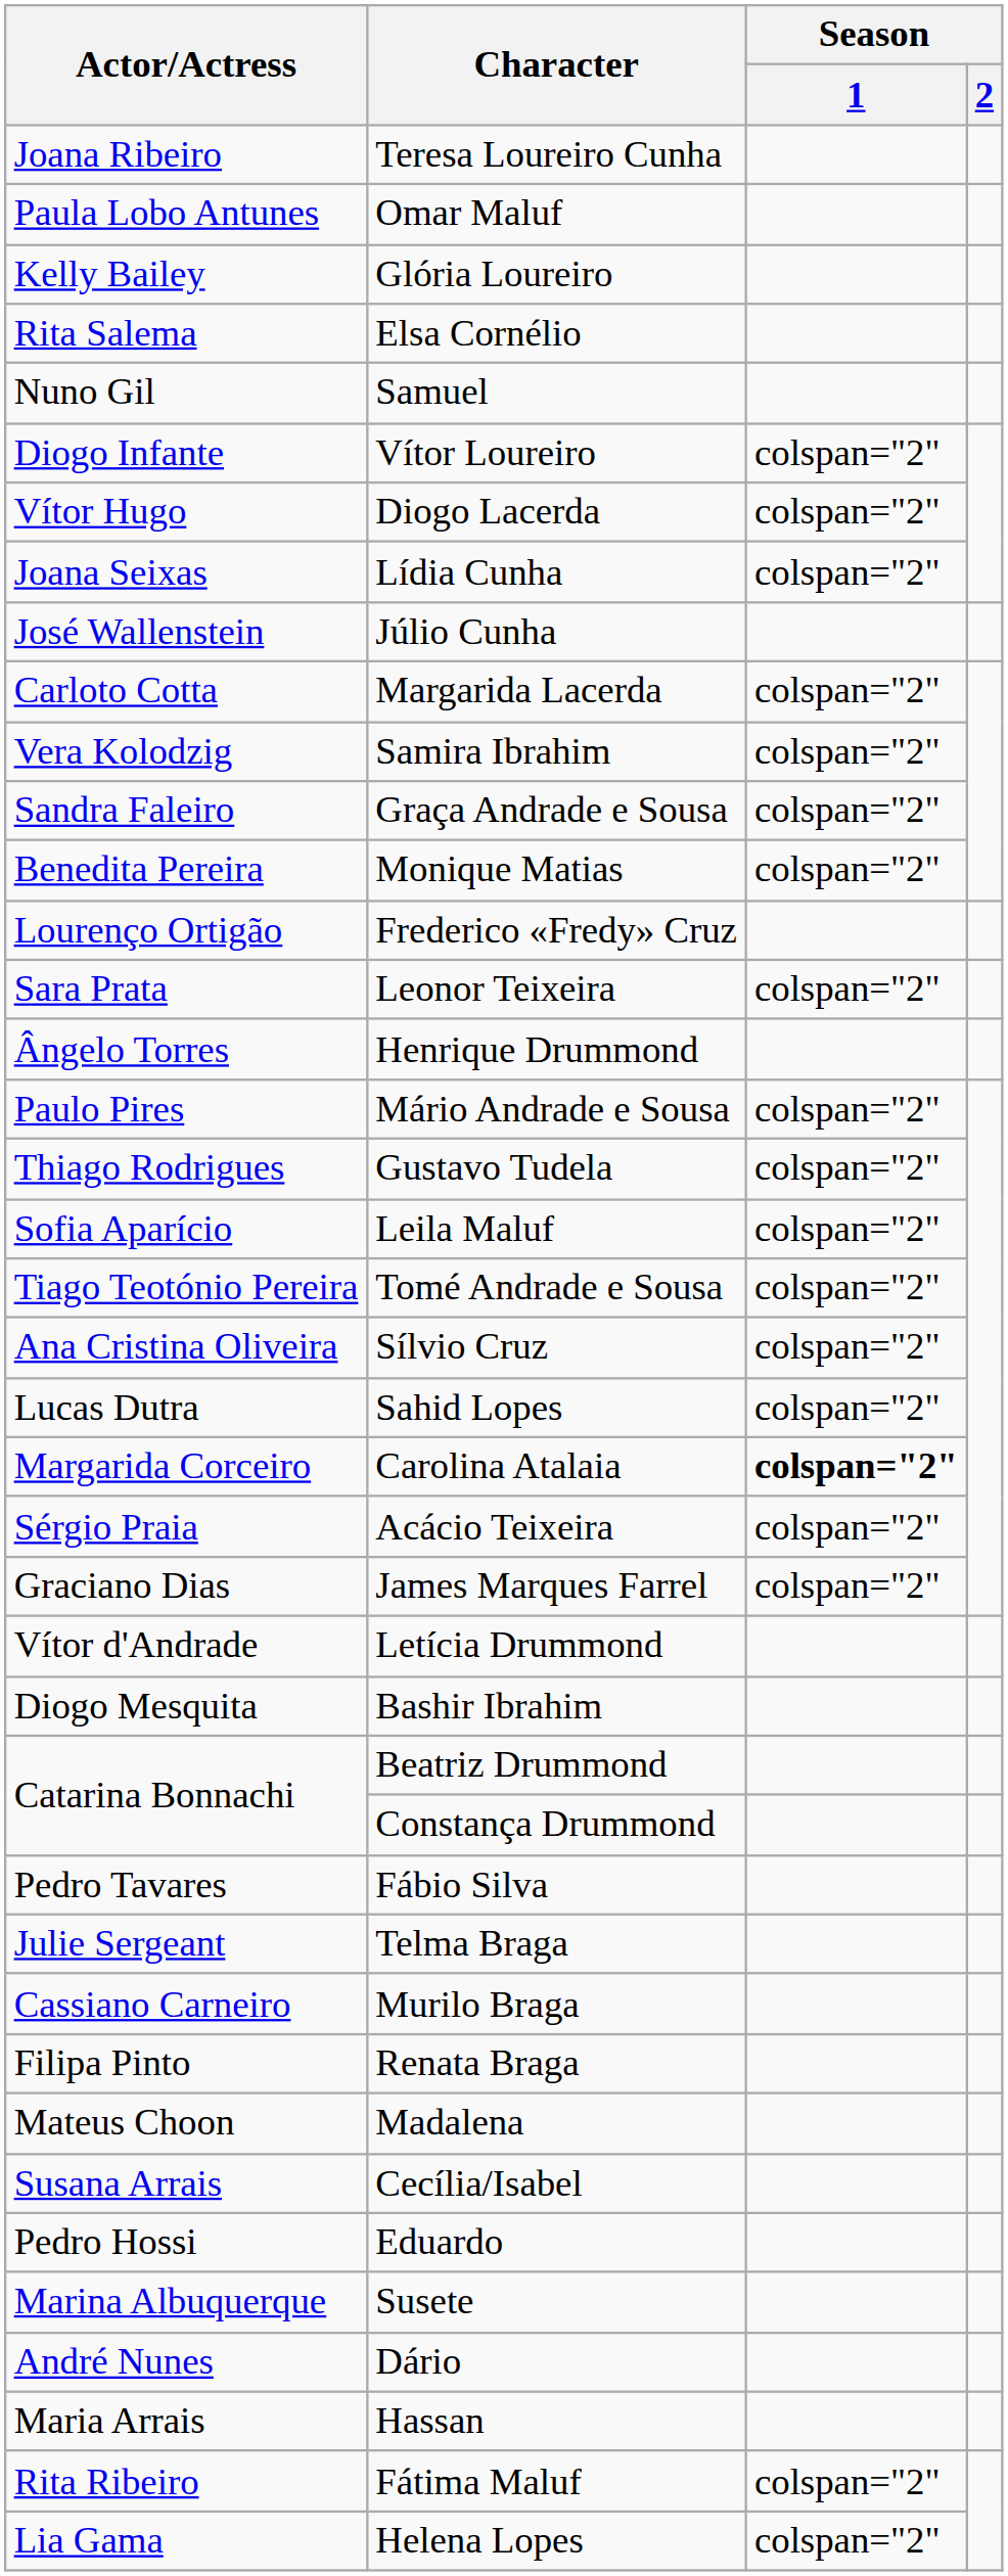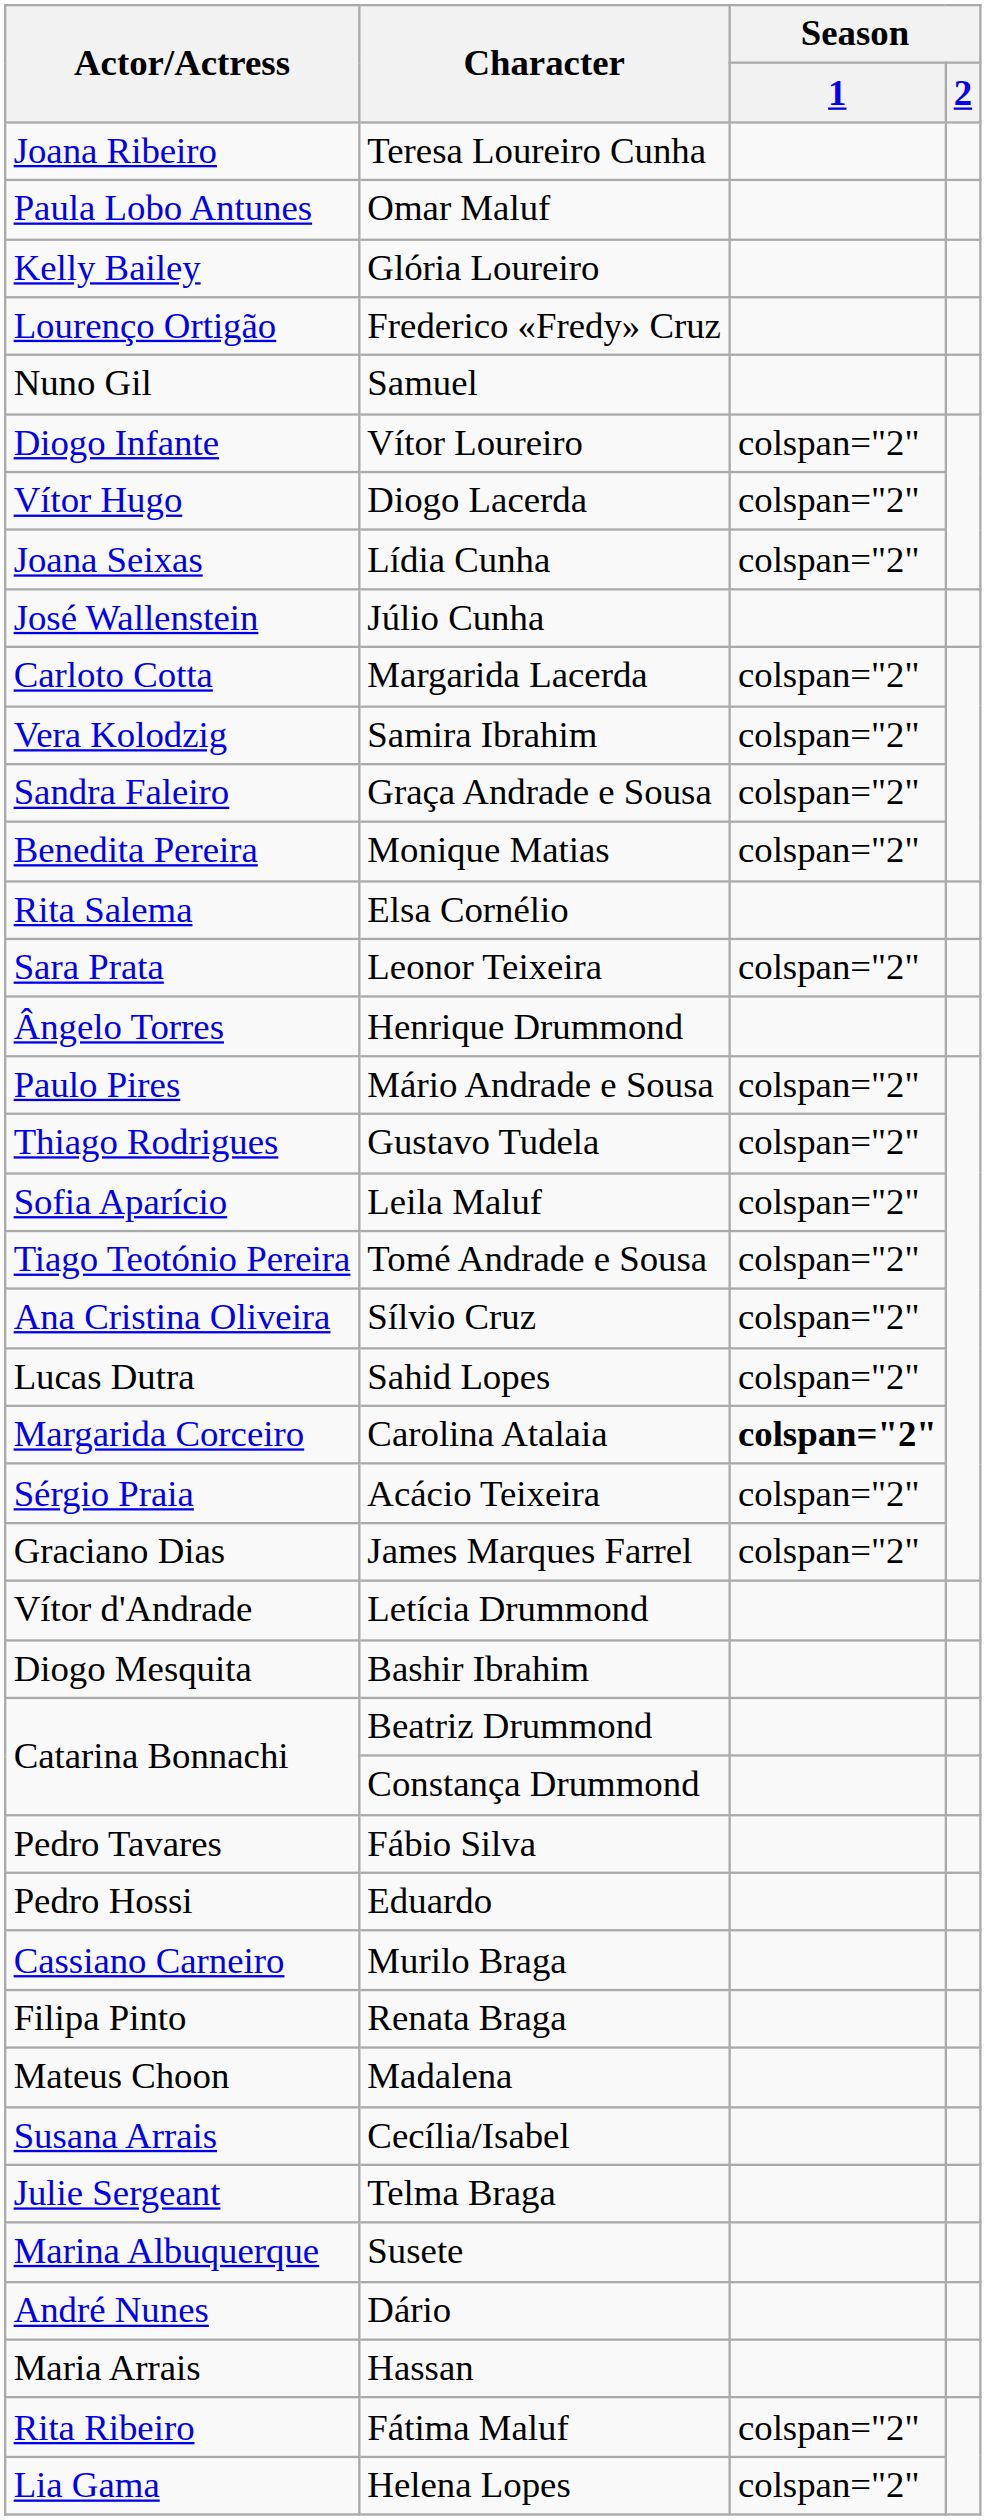rows swapped: Frederico «Fredy» Cruz <-> Elsa Cornélio
rows swapped: Telma Braga <-> Eduardo
